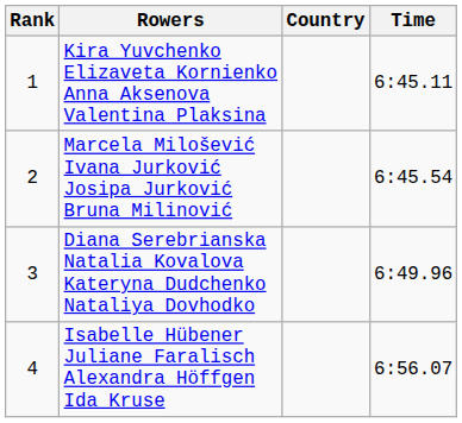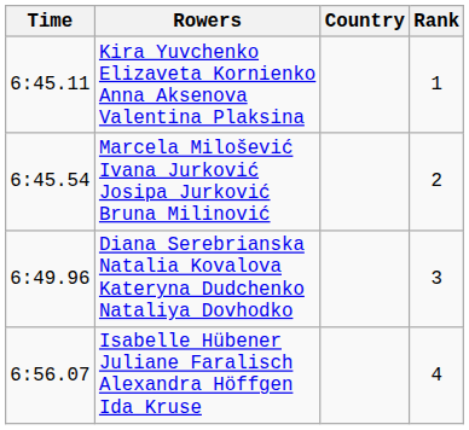columns swapped: Rank <-> Time
